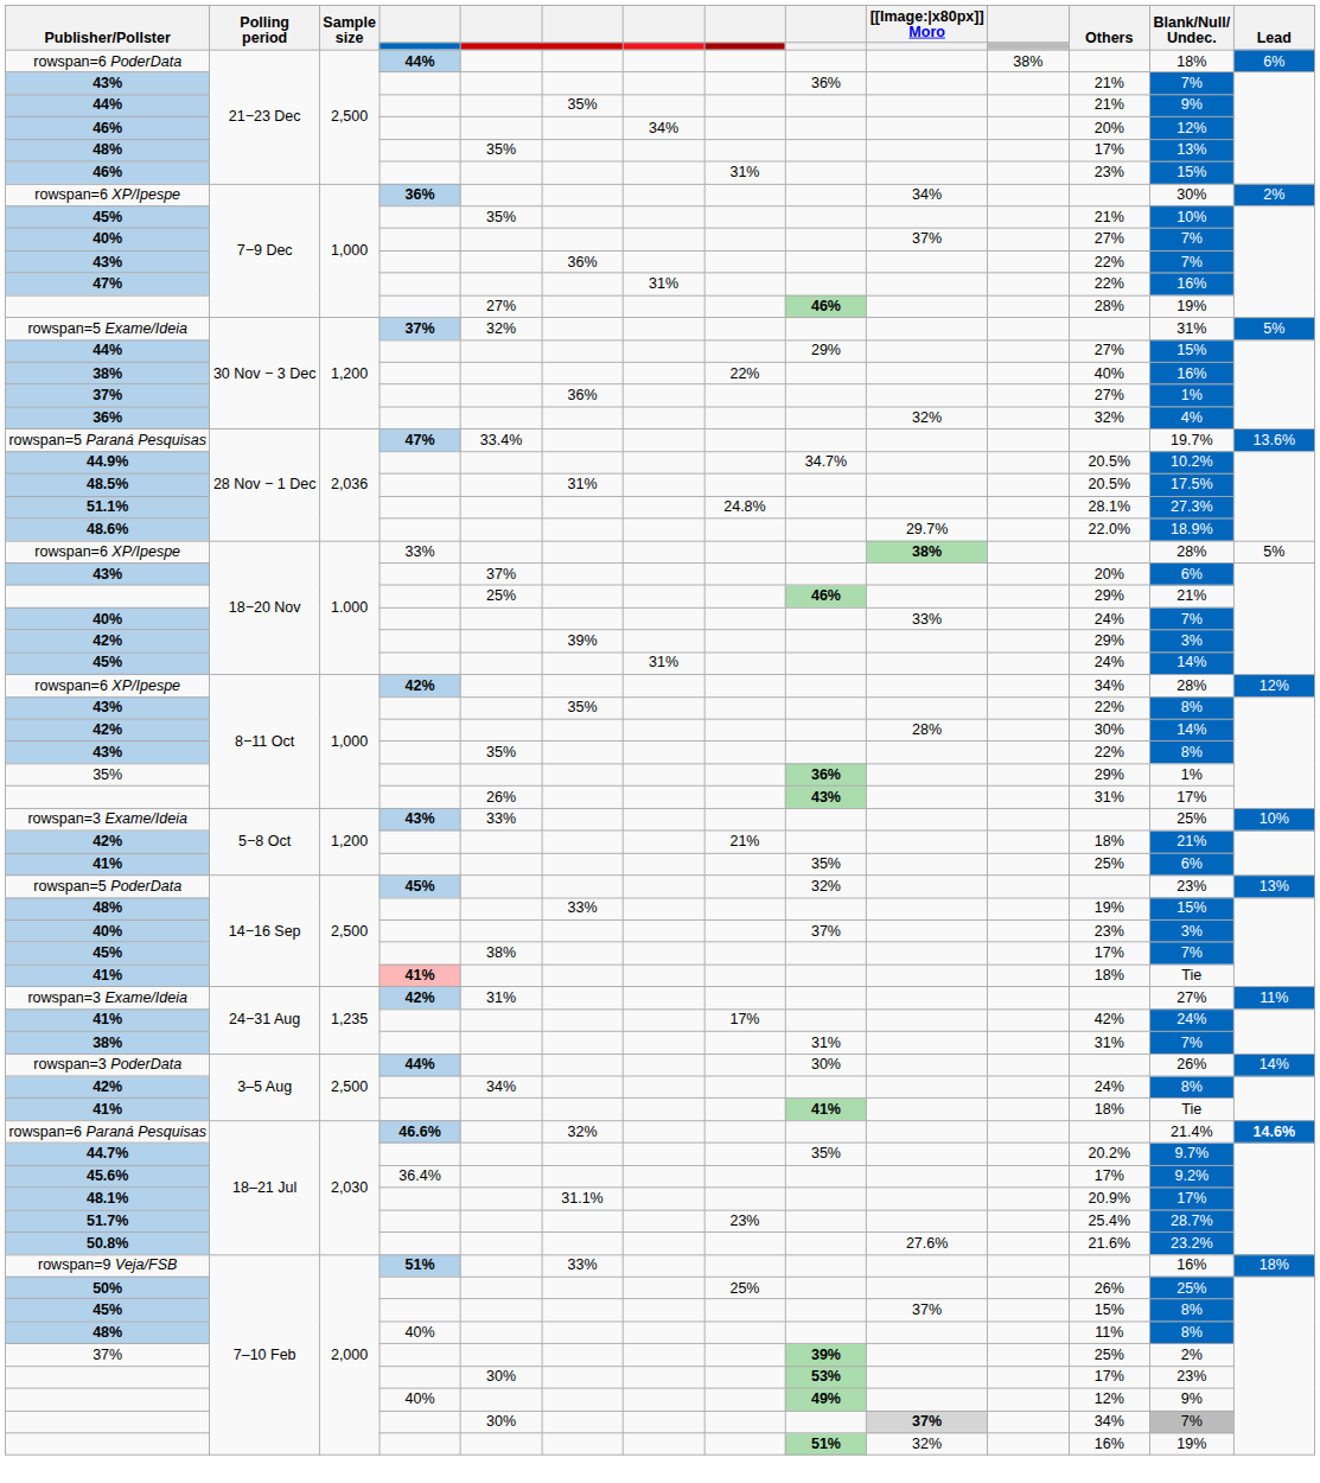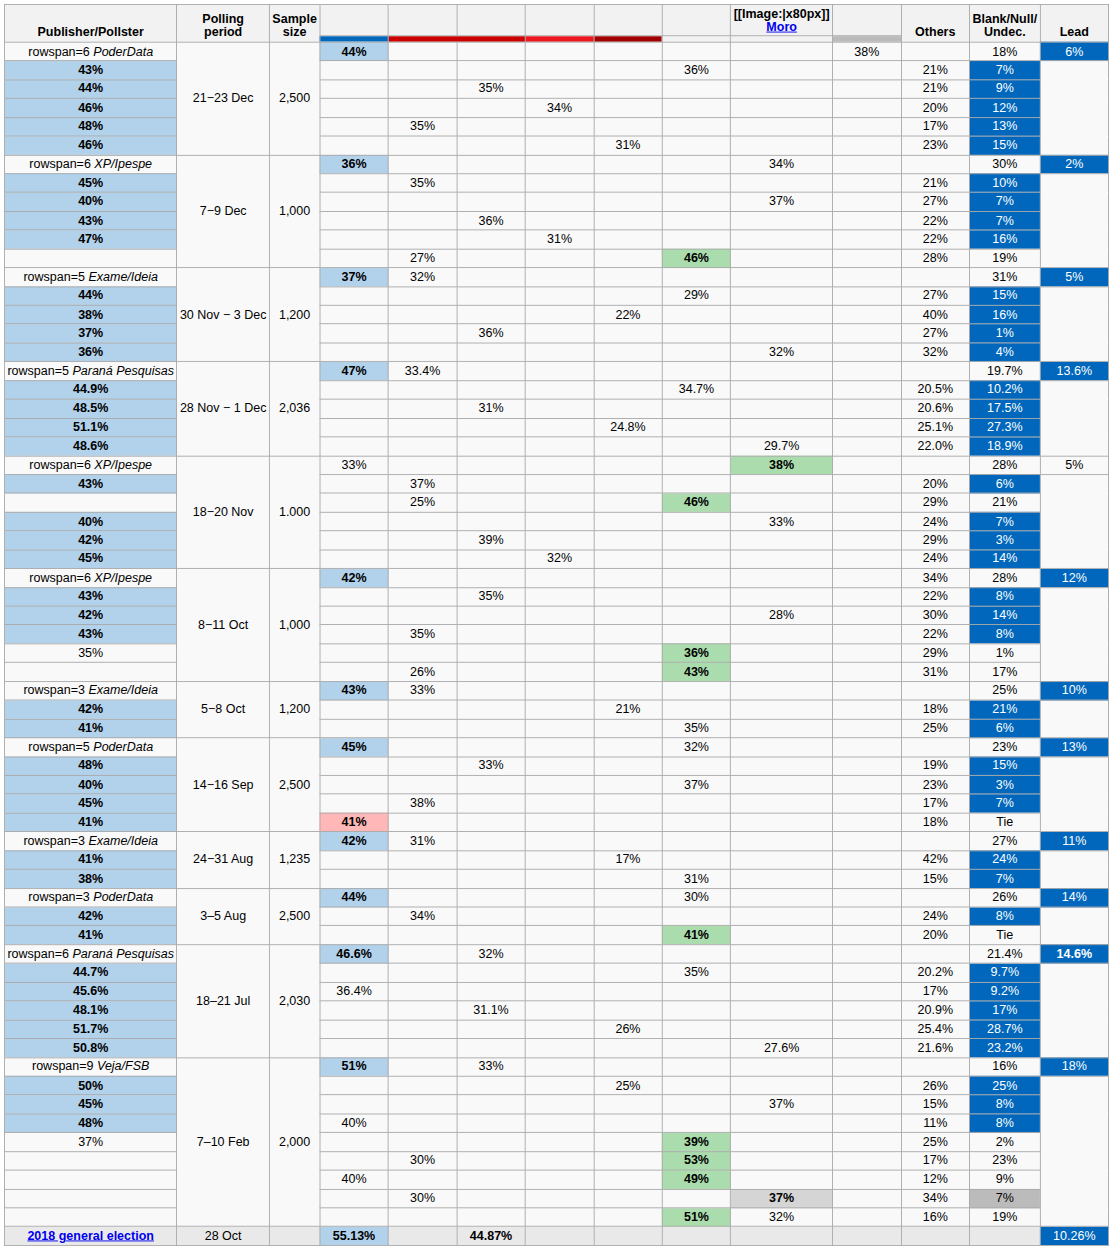48.5% | Others: 20.5% -> 20.6%
51.1% | Others: 28.1% -> 25.1%
45% / 18−20 Nov | column 7: 31% -> 32%
38% / 24−31 Aug | Others: 31% -> 15%
41% / 3–5 Aug | Others: 18% -> 20%
51.7% | column 8: 23% -> 26%
+ row: 2018 general election | 28 Oct | 55.13% | 44.87% | 10.26%
